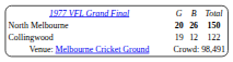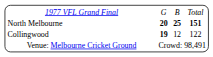North Melbourne | column 3: 26 -> 25
North Melbourne | column 4: 150 -> 151
Collingwood | column 2: normal -> bold
